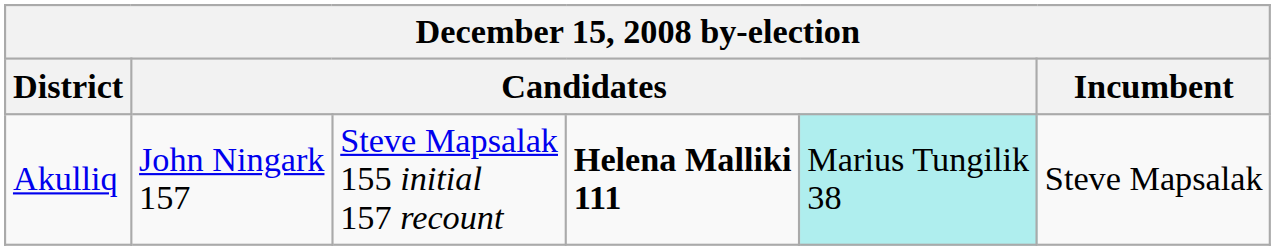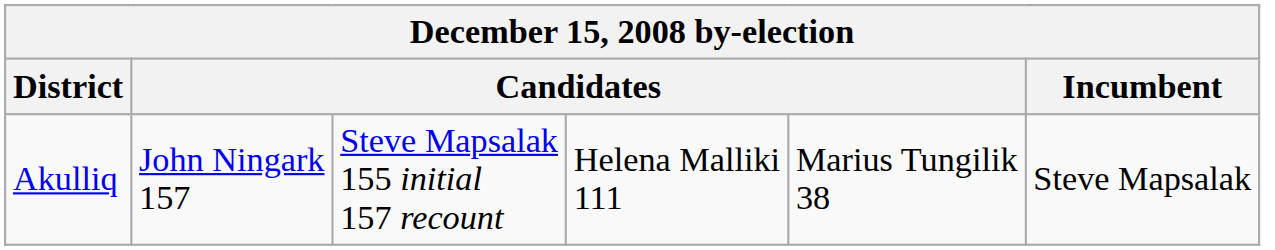Akulliq | column 4: bold -> normal
Akulliq | column 5: paleturquoise background -> no background
